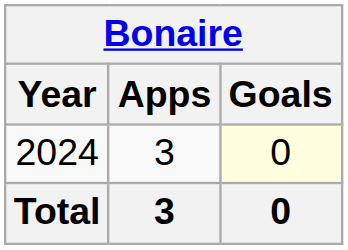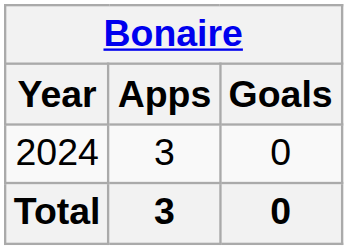2024 | Goals: lightyellow background -> no background
